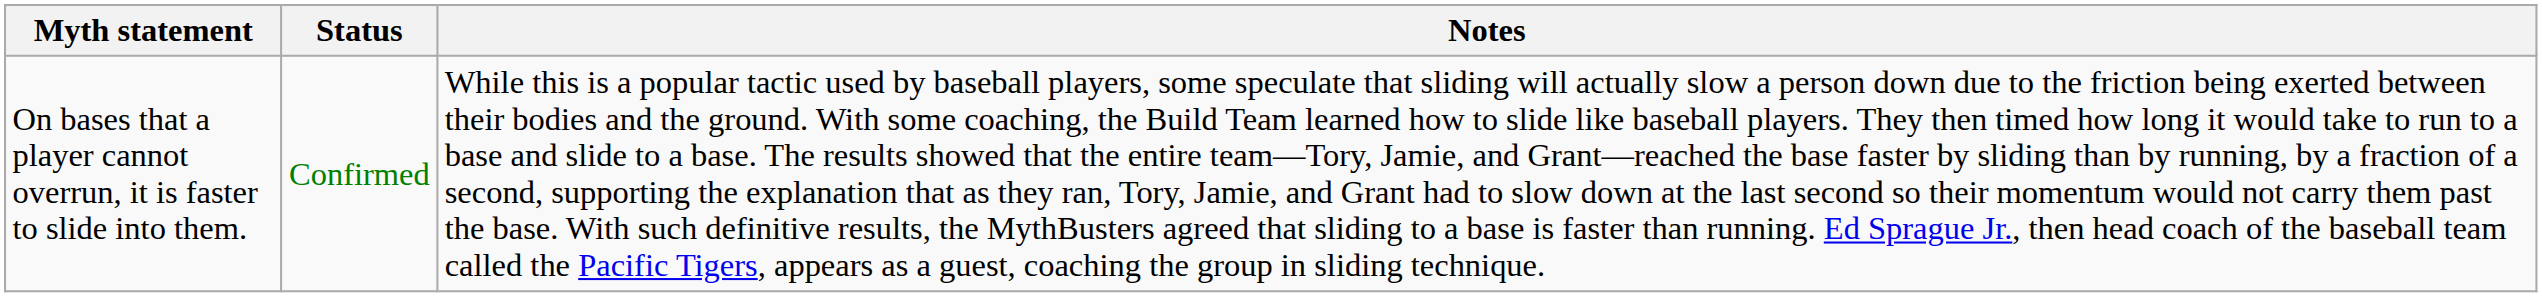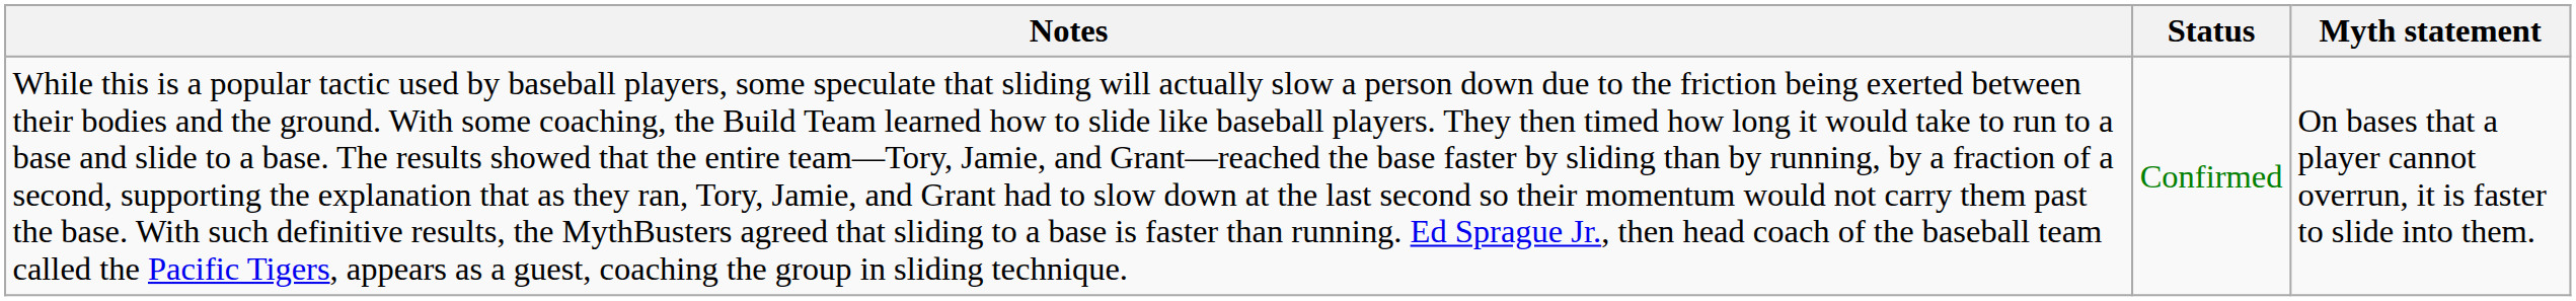columns swapped: Myth statement <-> Notes
